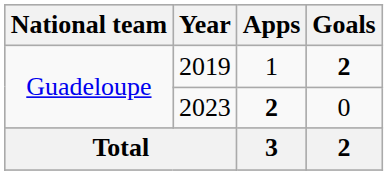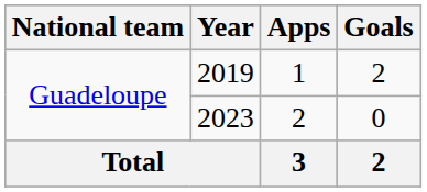2019 | Goals: bold -> normal
2023 | Apps: bold -> normal
